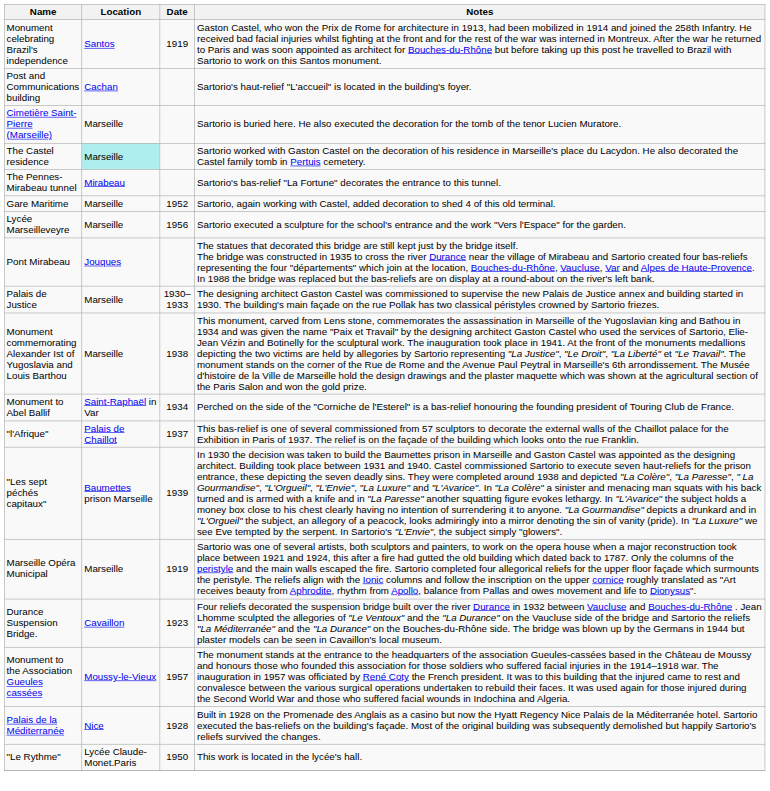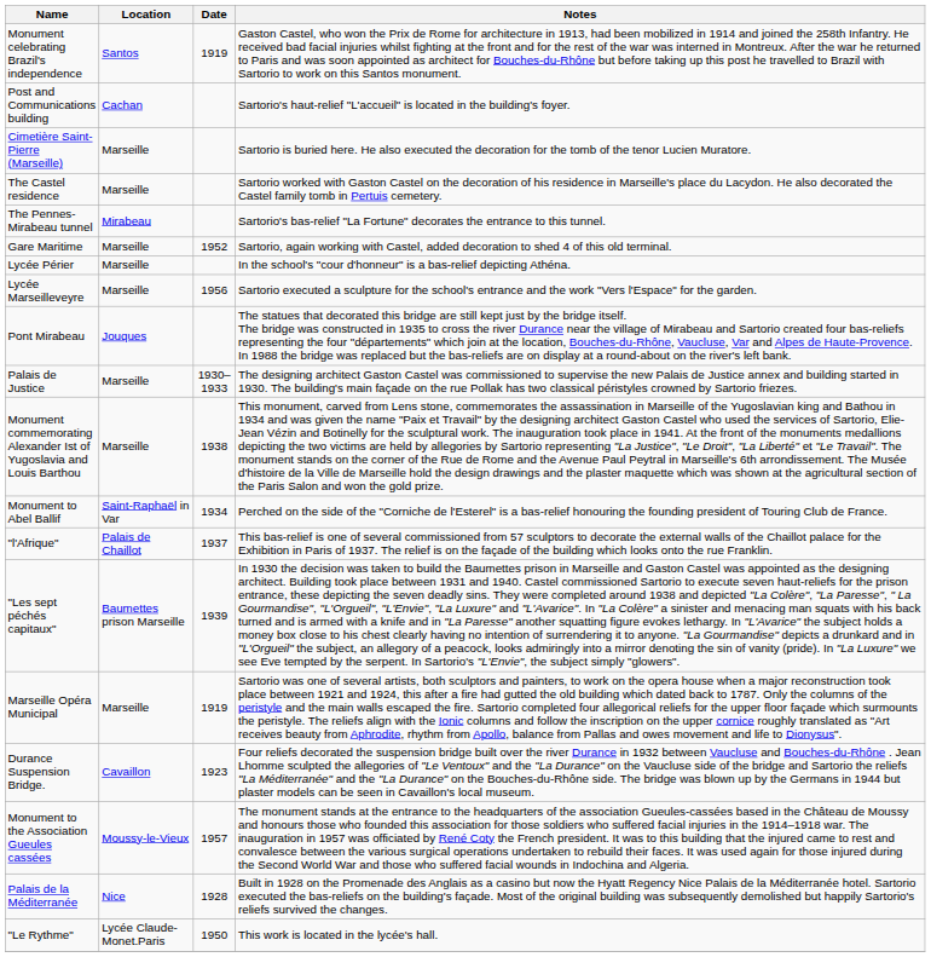The Castel residence | Location: paleturquoise background -> no background
+ row: Lycée Périer | Marseille | In the school's "cour d'honneur" is a bas-relief depicting Athéna.
